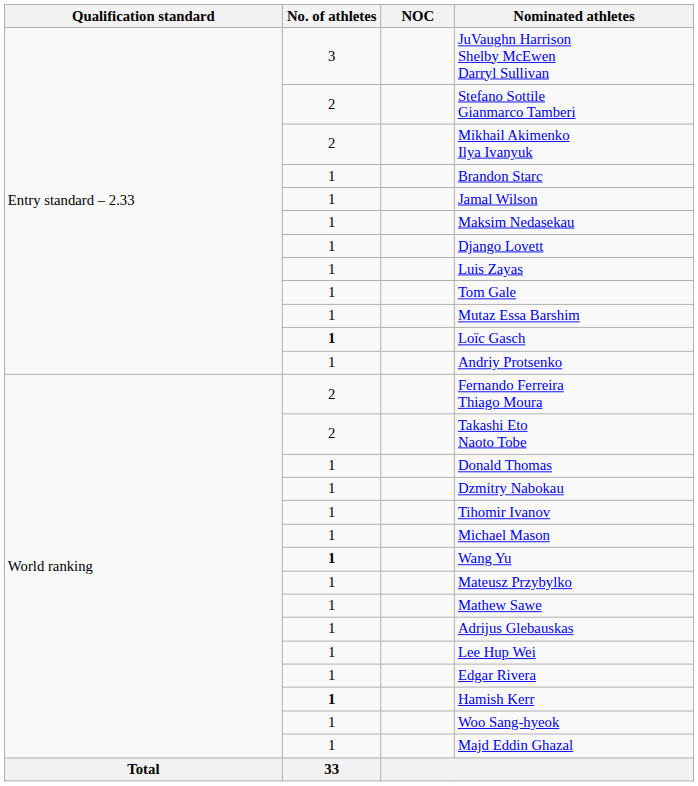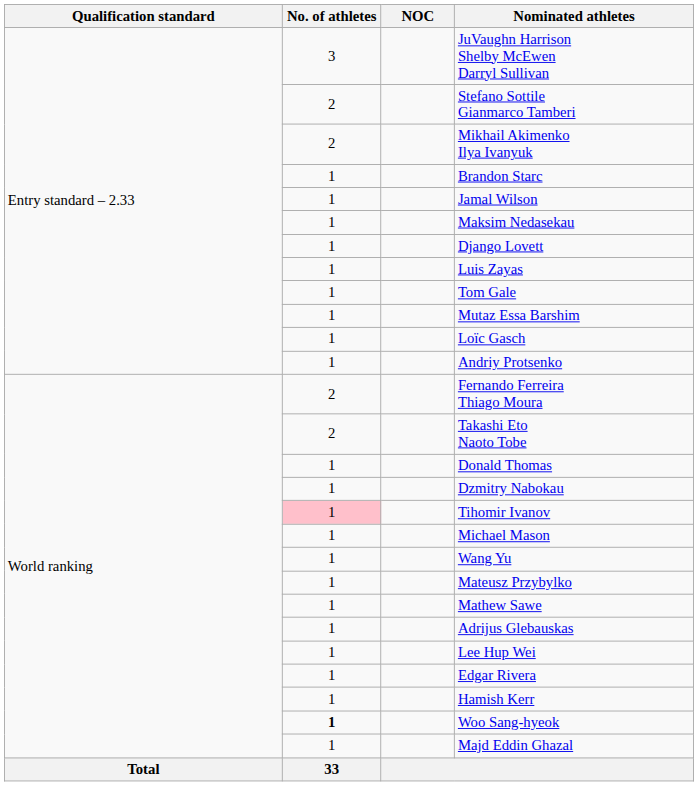Loïc Gasch | No. of athletes: bold -> normal
Tihomir Ivanov | No. of athletes: no background -> pink background
Wang Yu | No. of athletes: bold -> normal
Hamish Kerr | No. of athletes: bold -> normal
Woo Sang-hyeok | No. of athletes: normal -> bold
